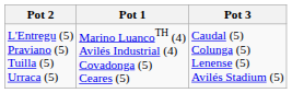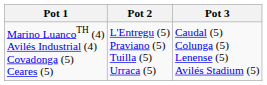columns swapped: Pot 1 <-> Pot 2
